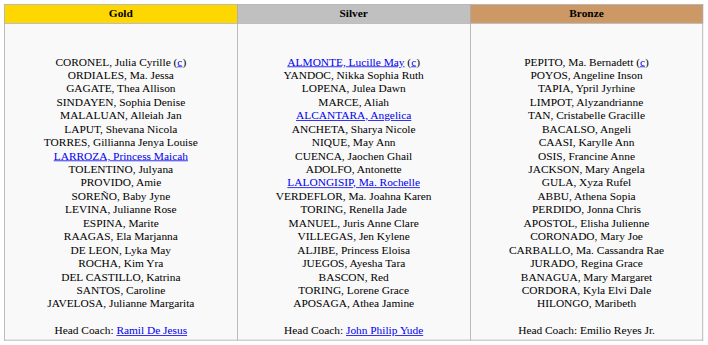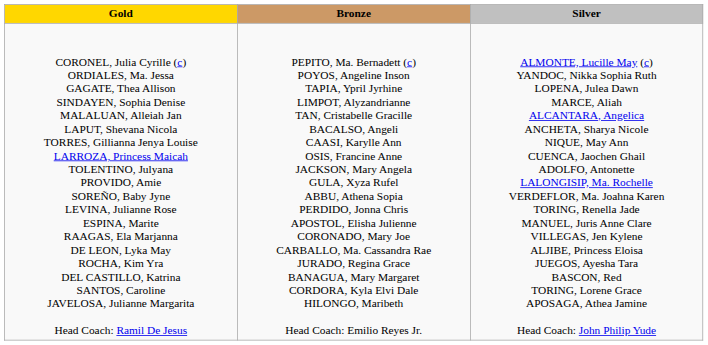columns swapped: Silver <-> Bronze
